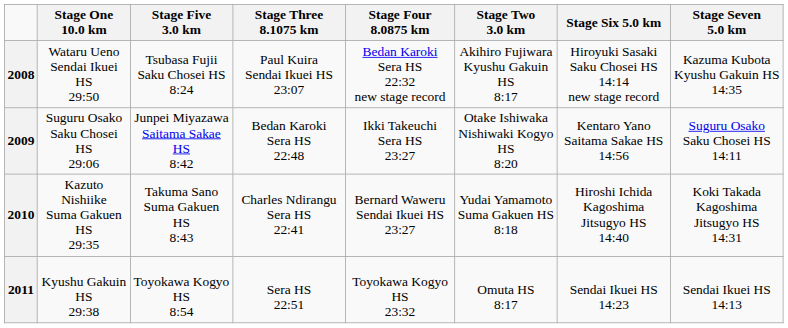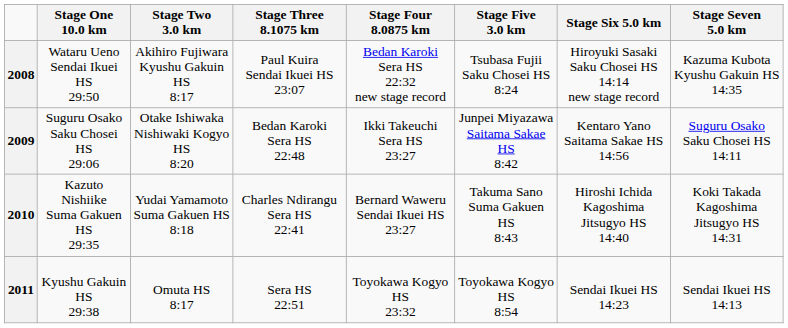columns swapped: Stage Two 3.0 km <-> Stage Five 3.0 km
